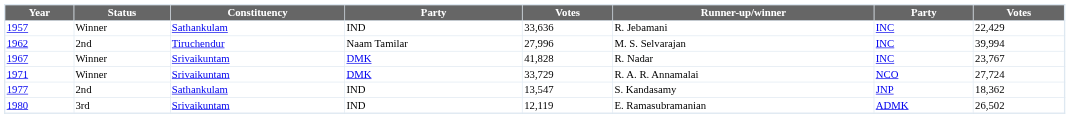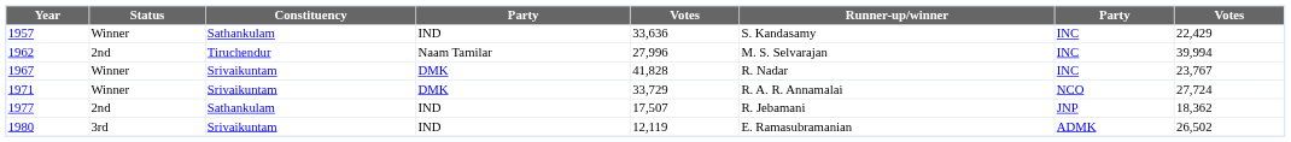1957 | Runner-up/winner: R. Jebamani -> S. Kandasamy
1977 | column 5: 13,547 -> 17,507
1977 | Runner-up/winner: S. Kandasamy -> R. Jebamani
